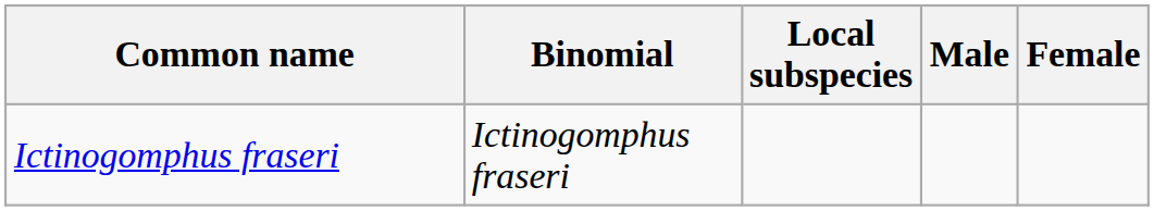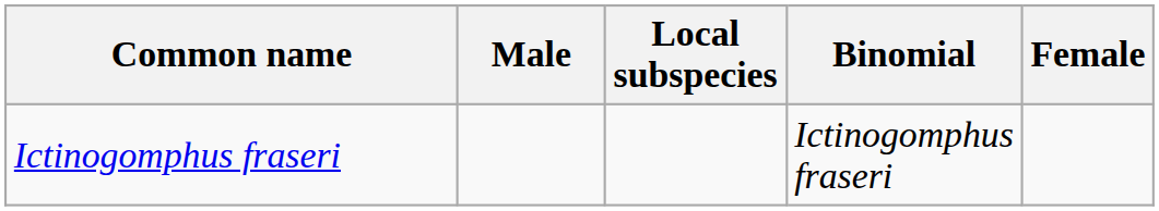columns swapped: Binomial <-> Male
